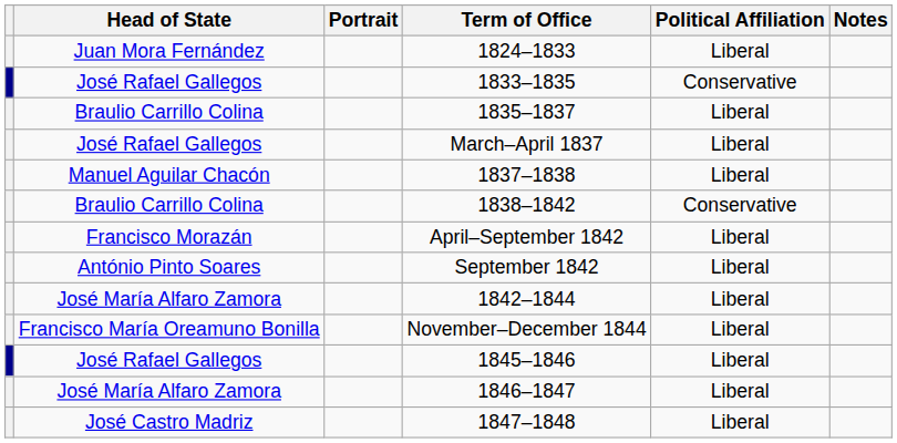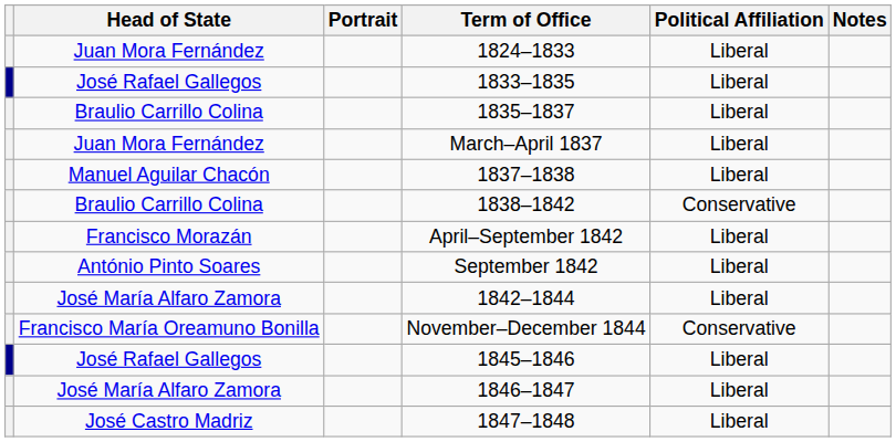1833–1835 | Political Affiliation: Conservative -> Liberal
March–April 1837 | Head of State: José Rafael Gallegos -> Juan Mora Fernández
November–December 1844 | Political Affiliation: Liberal -> Conservative
